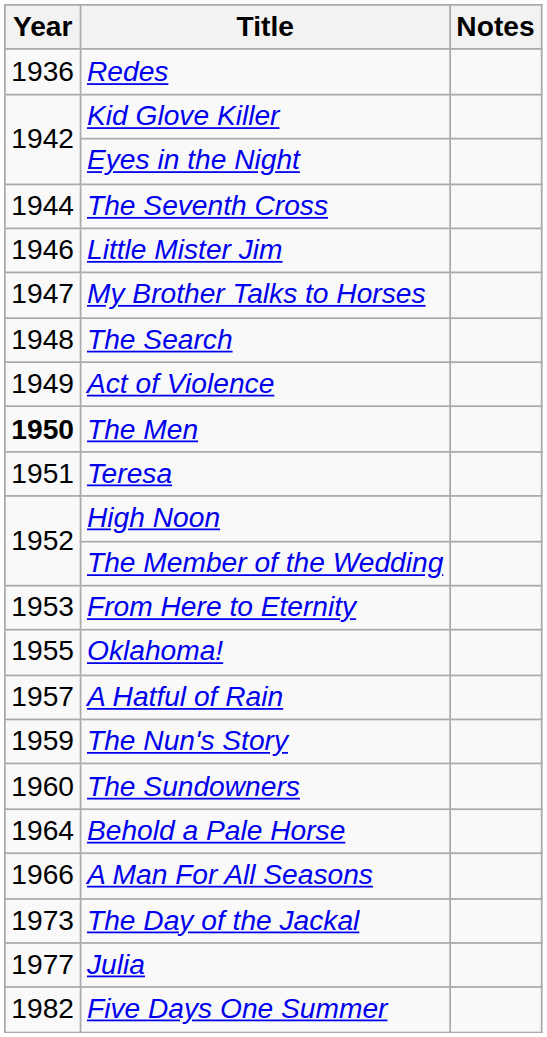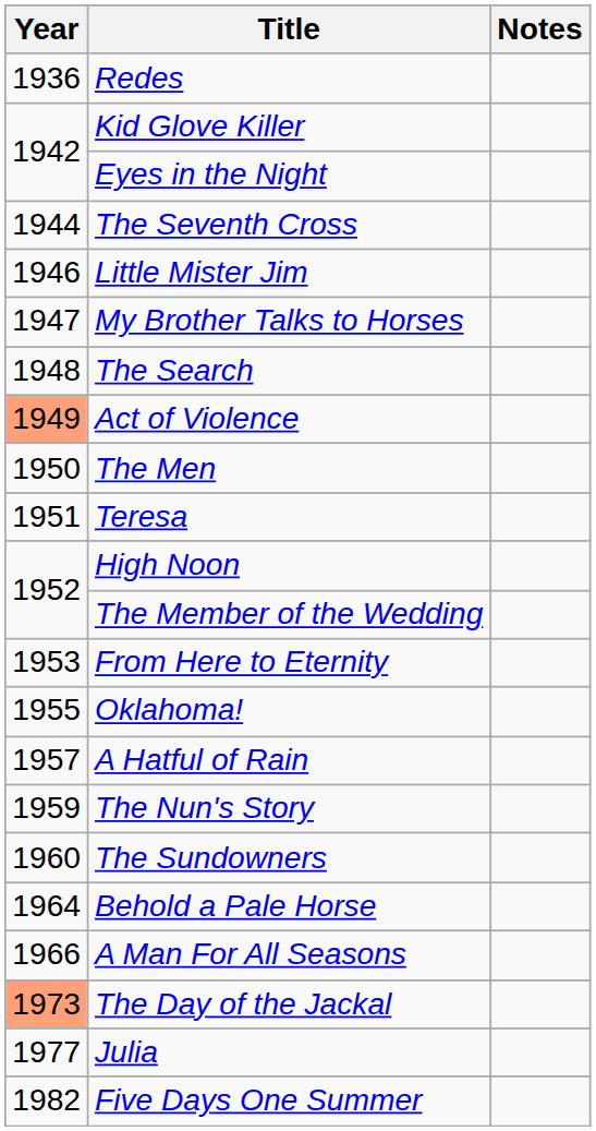Act of Violence | Year: no background -> lightsalmon background
The Men | Year: bold -> normal
The Day of the Jackal | Year: no background -> lightsalmon background
